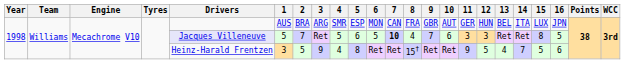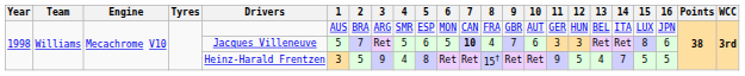row 3 | Drivers: lavender background -> no background
row 3 | 16: 5 -> 6
row 4 | 16: 6 -> 5
